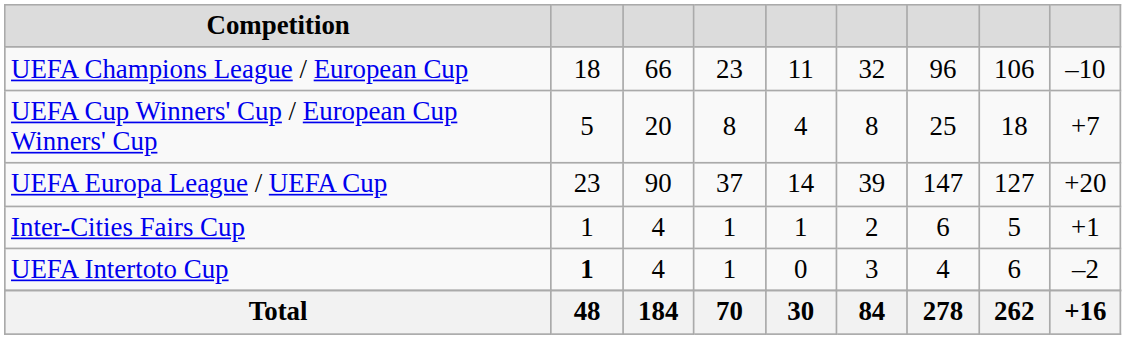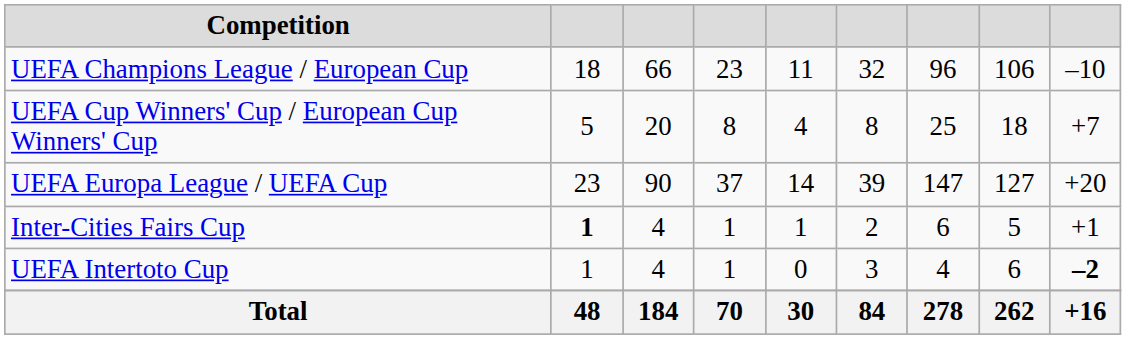Inter-Cities Fairs Cup | column 2: normal -> bold
UEFA Intertoto Cup | column 2: bold -> normal
UEFA Intertoto Cup | column 9: normal -> bold
